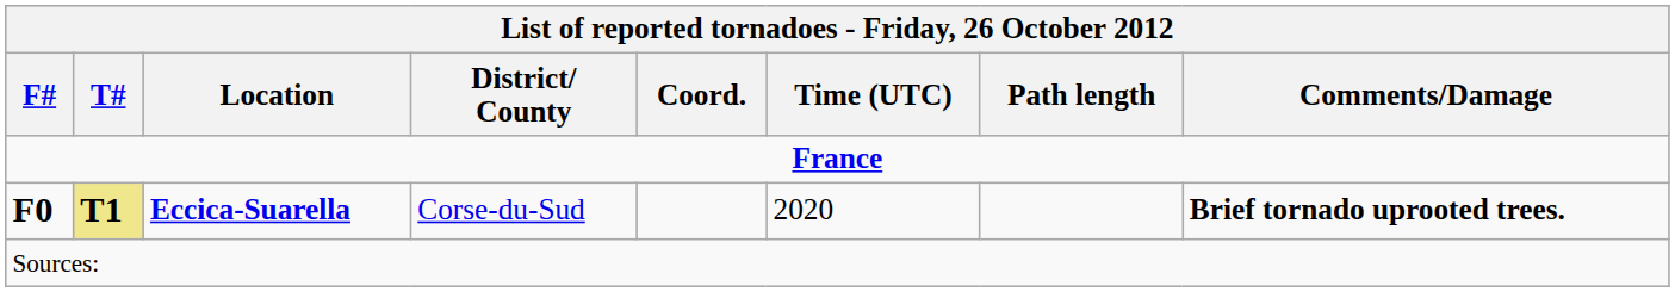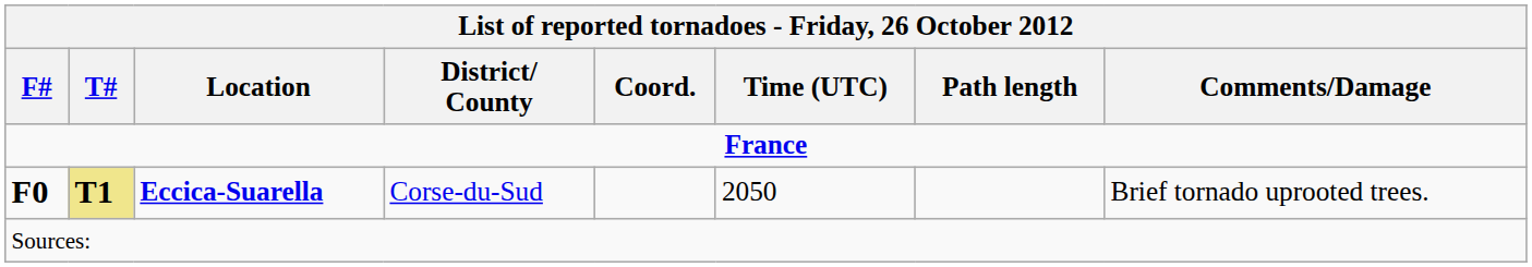F0 | Time (UTC): 2020 -> 2050
F0 | Comments/Damage: bold -> normal
